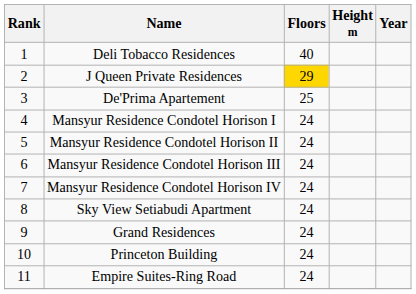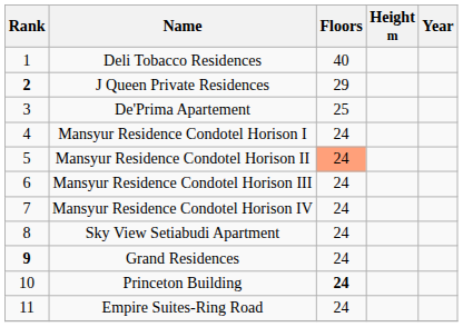J Queen Private Residences | Rank: normal -> bold
J Queen Private Residences | Floors: gold background -> no background
Mansyur Residence Condotel Horison II | Floors: no background -> lightsalmon background
Grand Residences | Rank: normal -> bold
Princeton Building | Floors: normal -> bold
